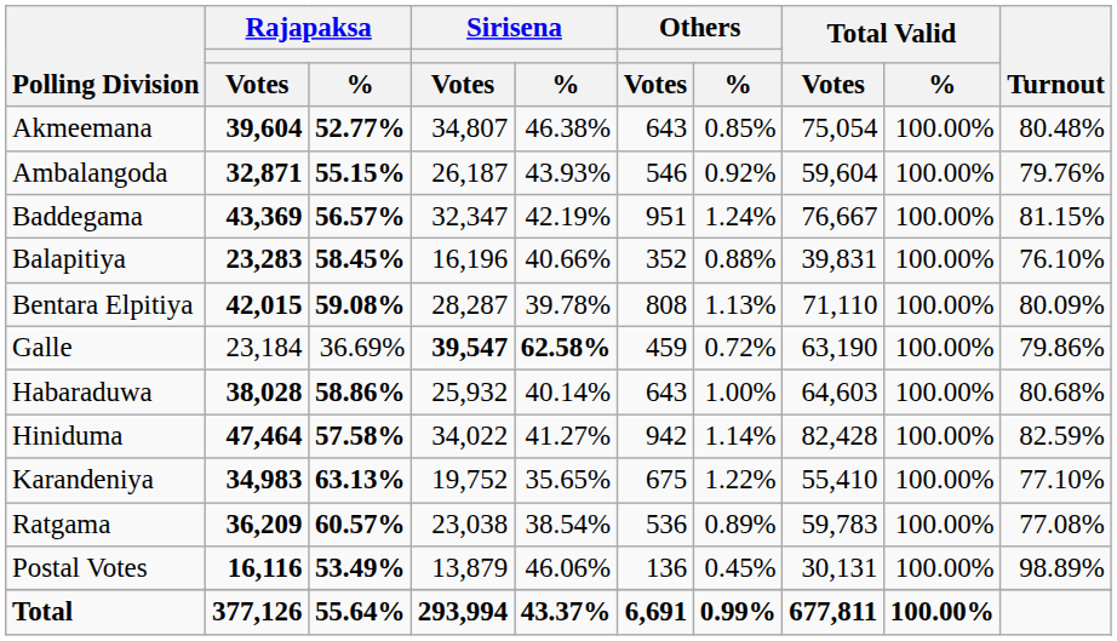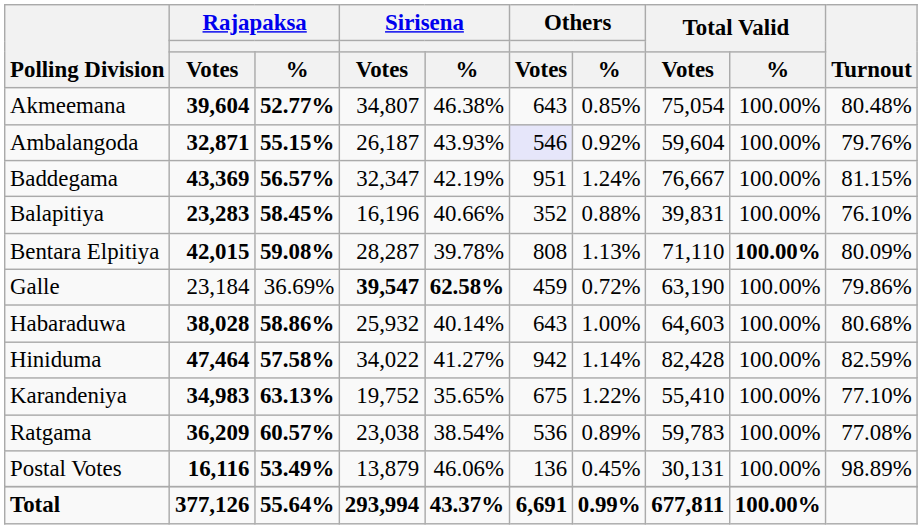Ambalangoda | Others / Votes: no background -> lavender background
Bentara Elpitiya | Total Valid / %: normal -> bold
